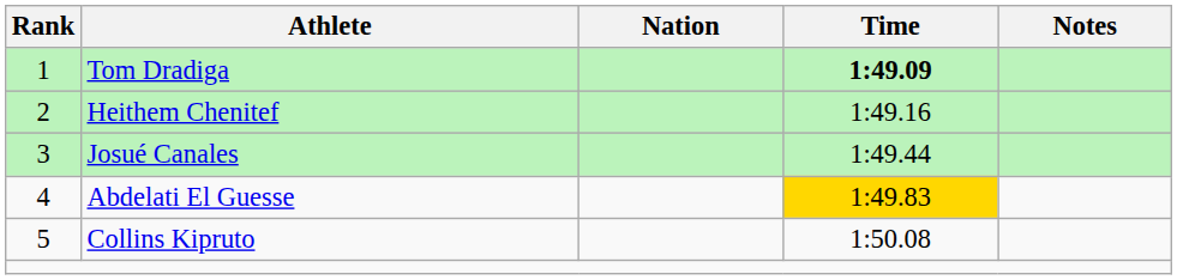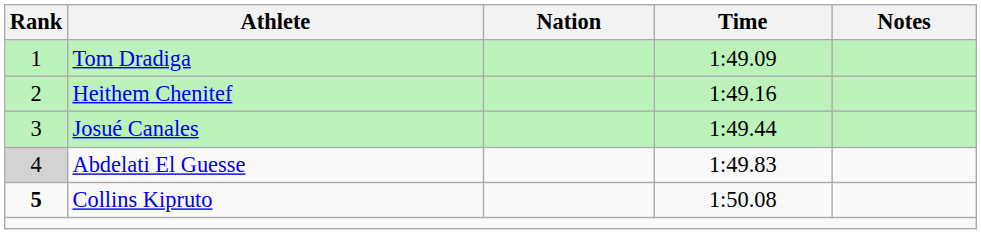Tom Dradiga | Time: bold -> normal
Abdelati El Guesse | Rank: no background -> lightgrey background
Abdelati El Guesse | Time: gold background -> no background
Collins Kipruto | Rank: normal -> bold
